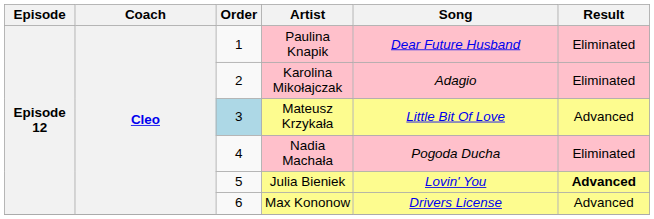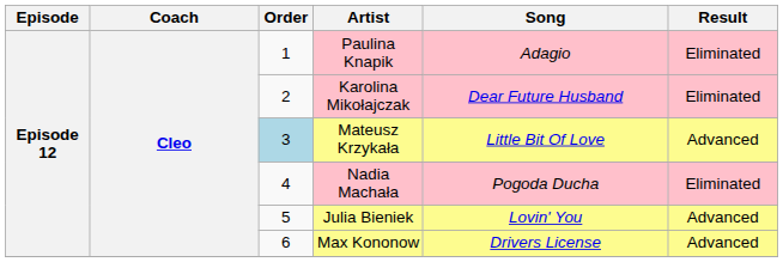Paulina Knapik | Song: Dear Future Husband -> Adagio
Karolina Mikołajczak | Song: Adagio -> Dear Future Husband
Julia Bieniek | Result: bold -> normal
